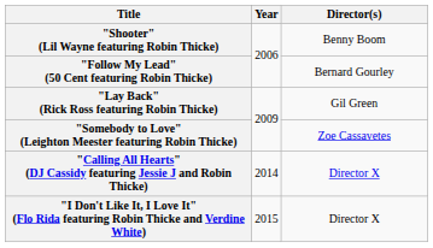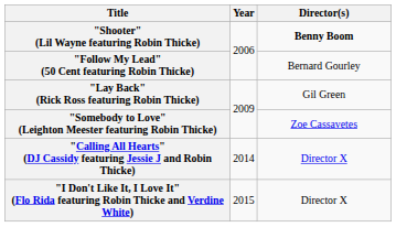"Shooter" (Lil Wayne featuring Robin Thicke) | Director(s): normal -> bold
